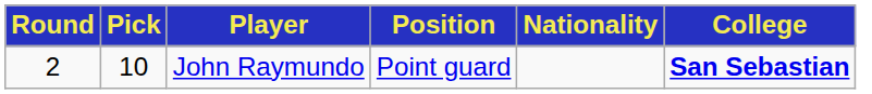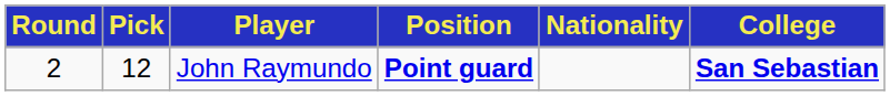John Raymundo | Pick: 10 -> 12
John Raymundo | Position: normal -> bold
